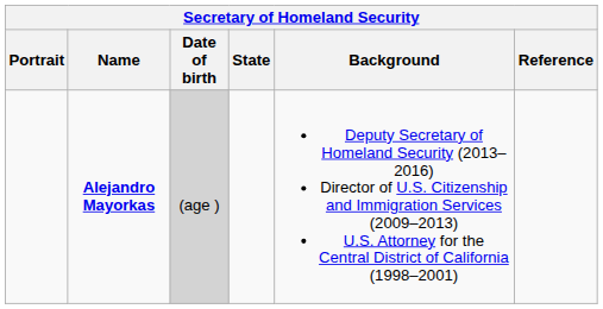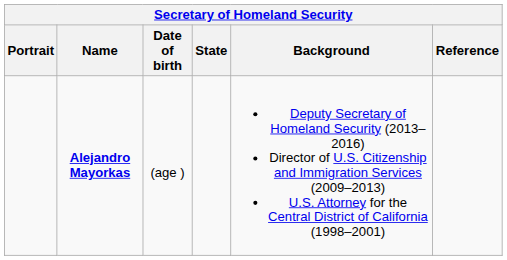Alejandro Mayorkas | Date of birth: lightgrey background -> no background
